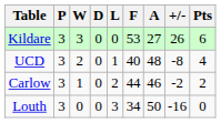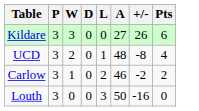- column: F | 53 | 40 | 44 | 34
